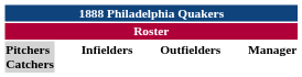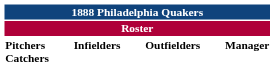Pitchers Catchers | column 1: lightgrey background -> no background
